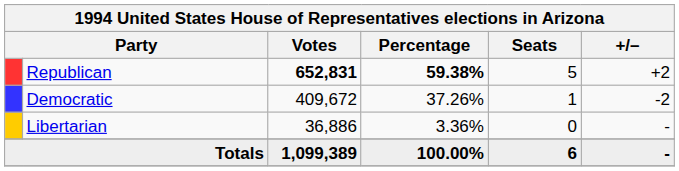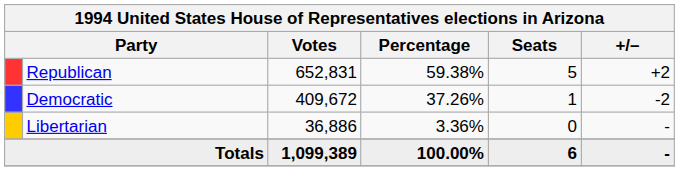Republican | Votes: bold -> normal
Republican | Percentage: bold -> normal
